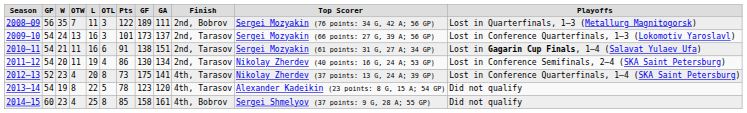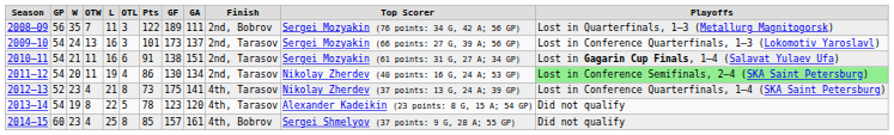2011–12 | Playoffs: no background -> lightgreen background
2012–13 | L: 20 -> 21
2014–15 | GF: 158 -> 157
